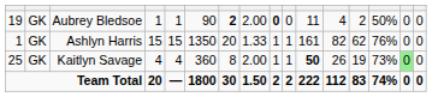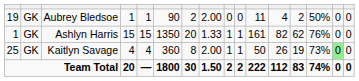Aubrey Bledsoe | column 7: bold -> normal
Aubrey Bledsoe | column 9: bold -> normal
Kaitlyn Savage | column 11: bold -> normal
